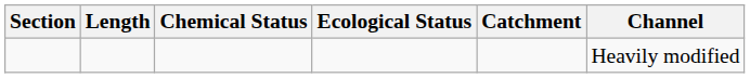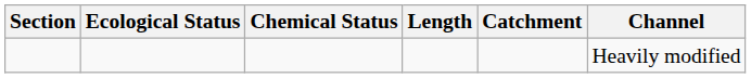columns swapped: Ecological Status <-> Length
